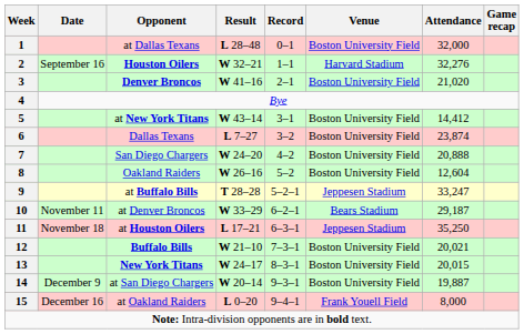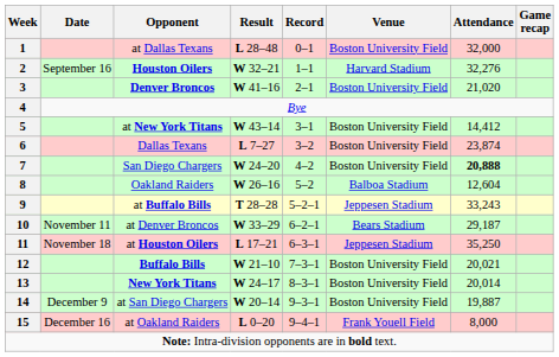7 | Attendance: normal -> bold
8 | Venue: Boston University Field -> Balboa Stadium
9 | Attendance: 33,247 -> 33,243
13 | Attendance: 20,015 -> 20,014
